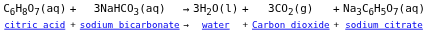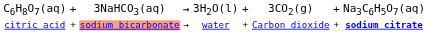citric acid | column 3: no background -> lightsalmon background
citric acid | column 9: normal -> bold
